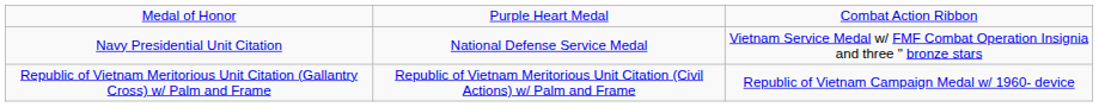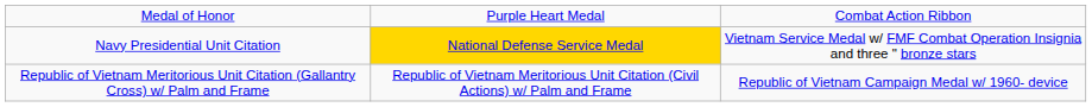Navy Presidential Unit Citation | column 2: no background -> gold background
